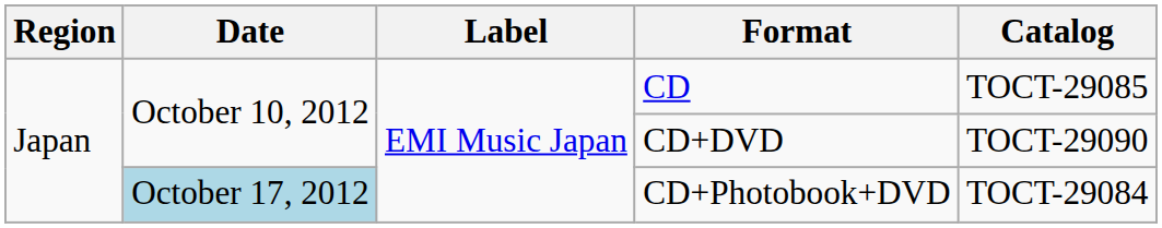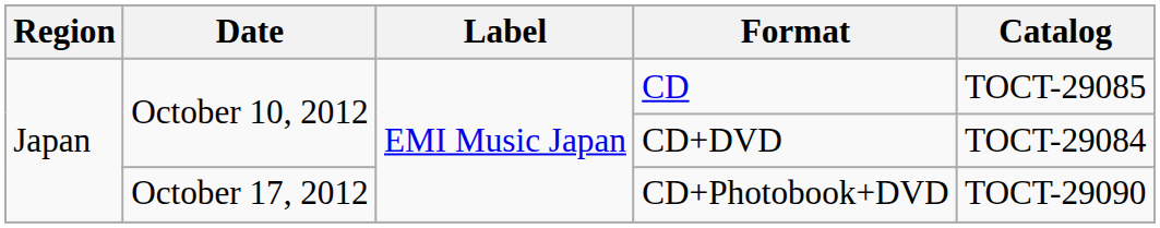CD+DVD | Catalog: TOCT-29090 -> TOCT-29084
CD+Photobook+DVD | Date: lightblue background -> no background
CD+Photobook+DVD | Catalog: TOCT-29084 -> TOCT-29090
